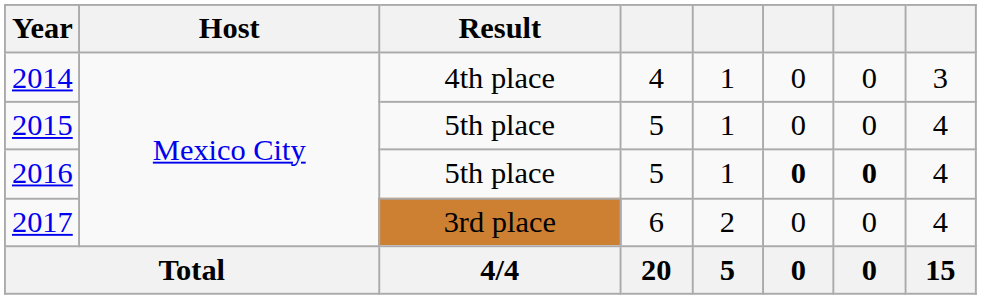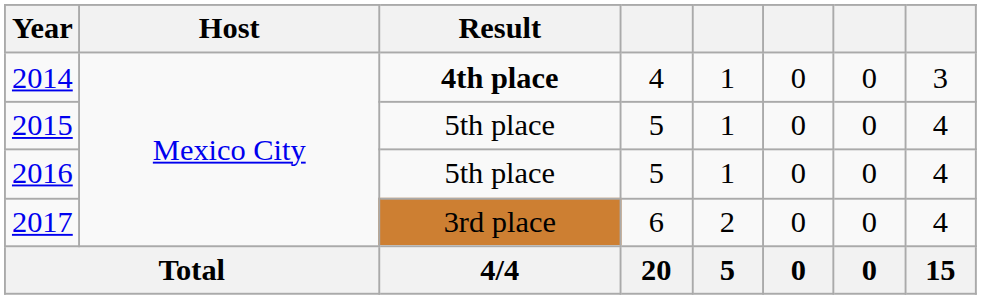2014 | Result: normal -> bold
2016 | column 6: bold -> normal
2016 | column 7: bold -> normal
